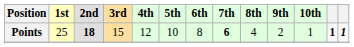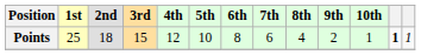Points | 2nd: bold -> normal
Points | 7th: bold -> normal
Points | column 13: bold -> normal
